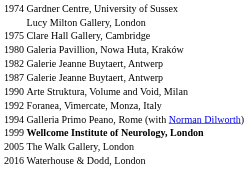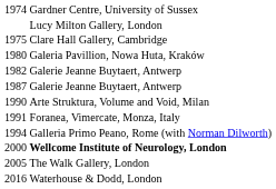row 8 | column 1: 1992 -> 1991
row 10 | column 1: 1999 -> 2000
